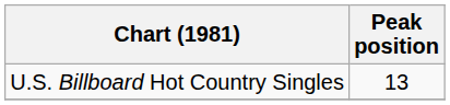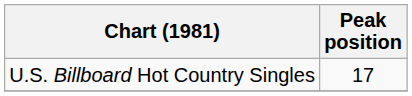U.S. Billboard Hot Country Singles | Peak position: 13 -> 17
